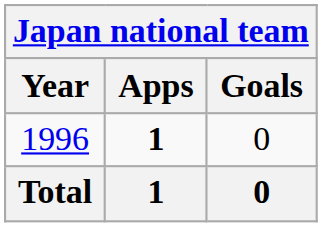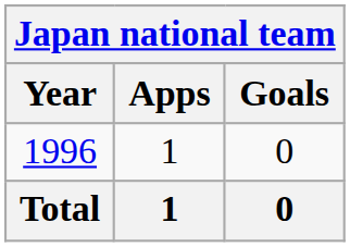1996 | Apps: bold -> normal
